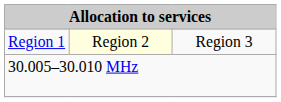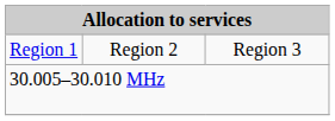Region 1 | column 2: lightyellow background -> no background
